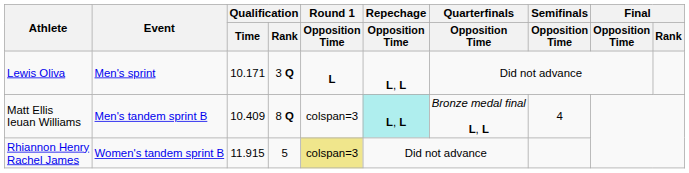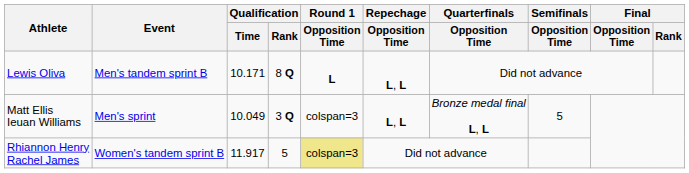Lewis Oliva | Event: Men's sprint -> Men's tandem sprint B
Lewis Oliva | Qualification / Rank: 3 Q -> 8 Q
Matt Ellis Ieuan Williams | Event: Men's tandem sprint B -> Men's sprint
Matt Ellis Ieuan Williams | Qualification / Time: 10.409 -> 10.049
Matt Ellis Ieuan Williams | Qualification / Rank: 8 Q -> 3 Q
Matt Ellis Ieuan Williams | Repechage / Opposition Time: paleturquoise background -> no background
Matt Ellis Ieuan Williams | Semifinals / Opposition Time: 4 -> 5
Rhiannon Henry Rachel James | Qualification / Time: 11.915 -> 11.917
